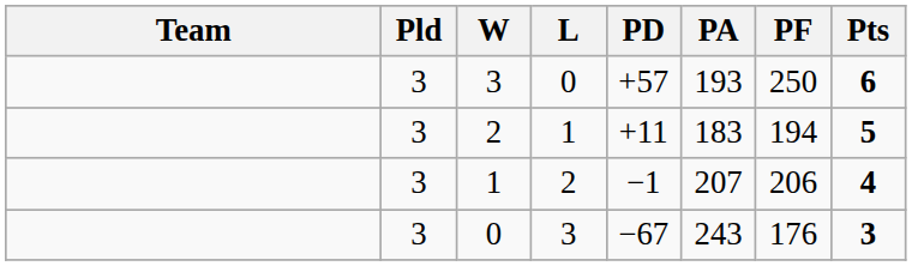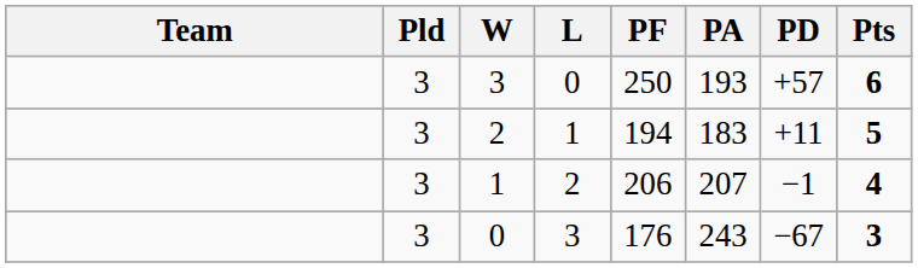columns swapped: PF <-> PD
